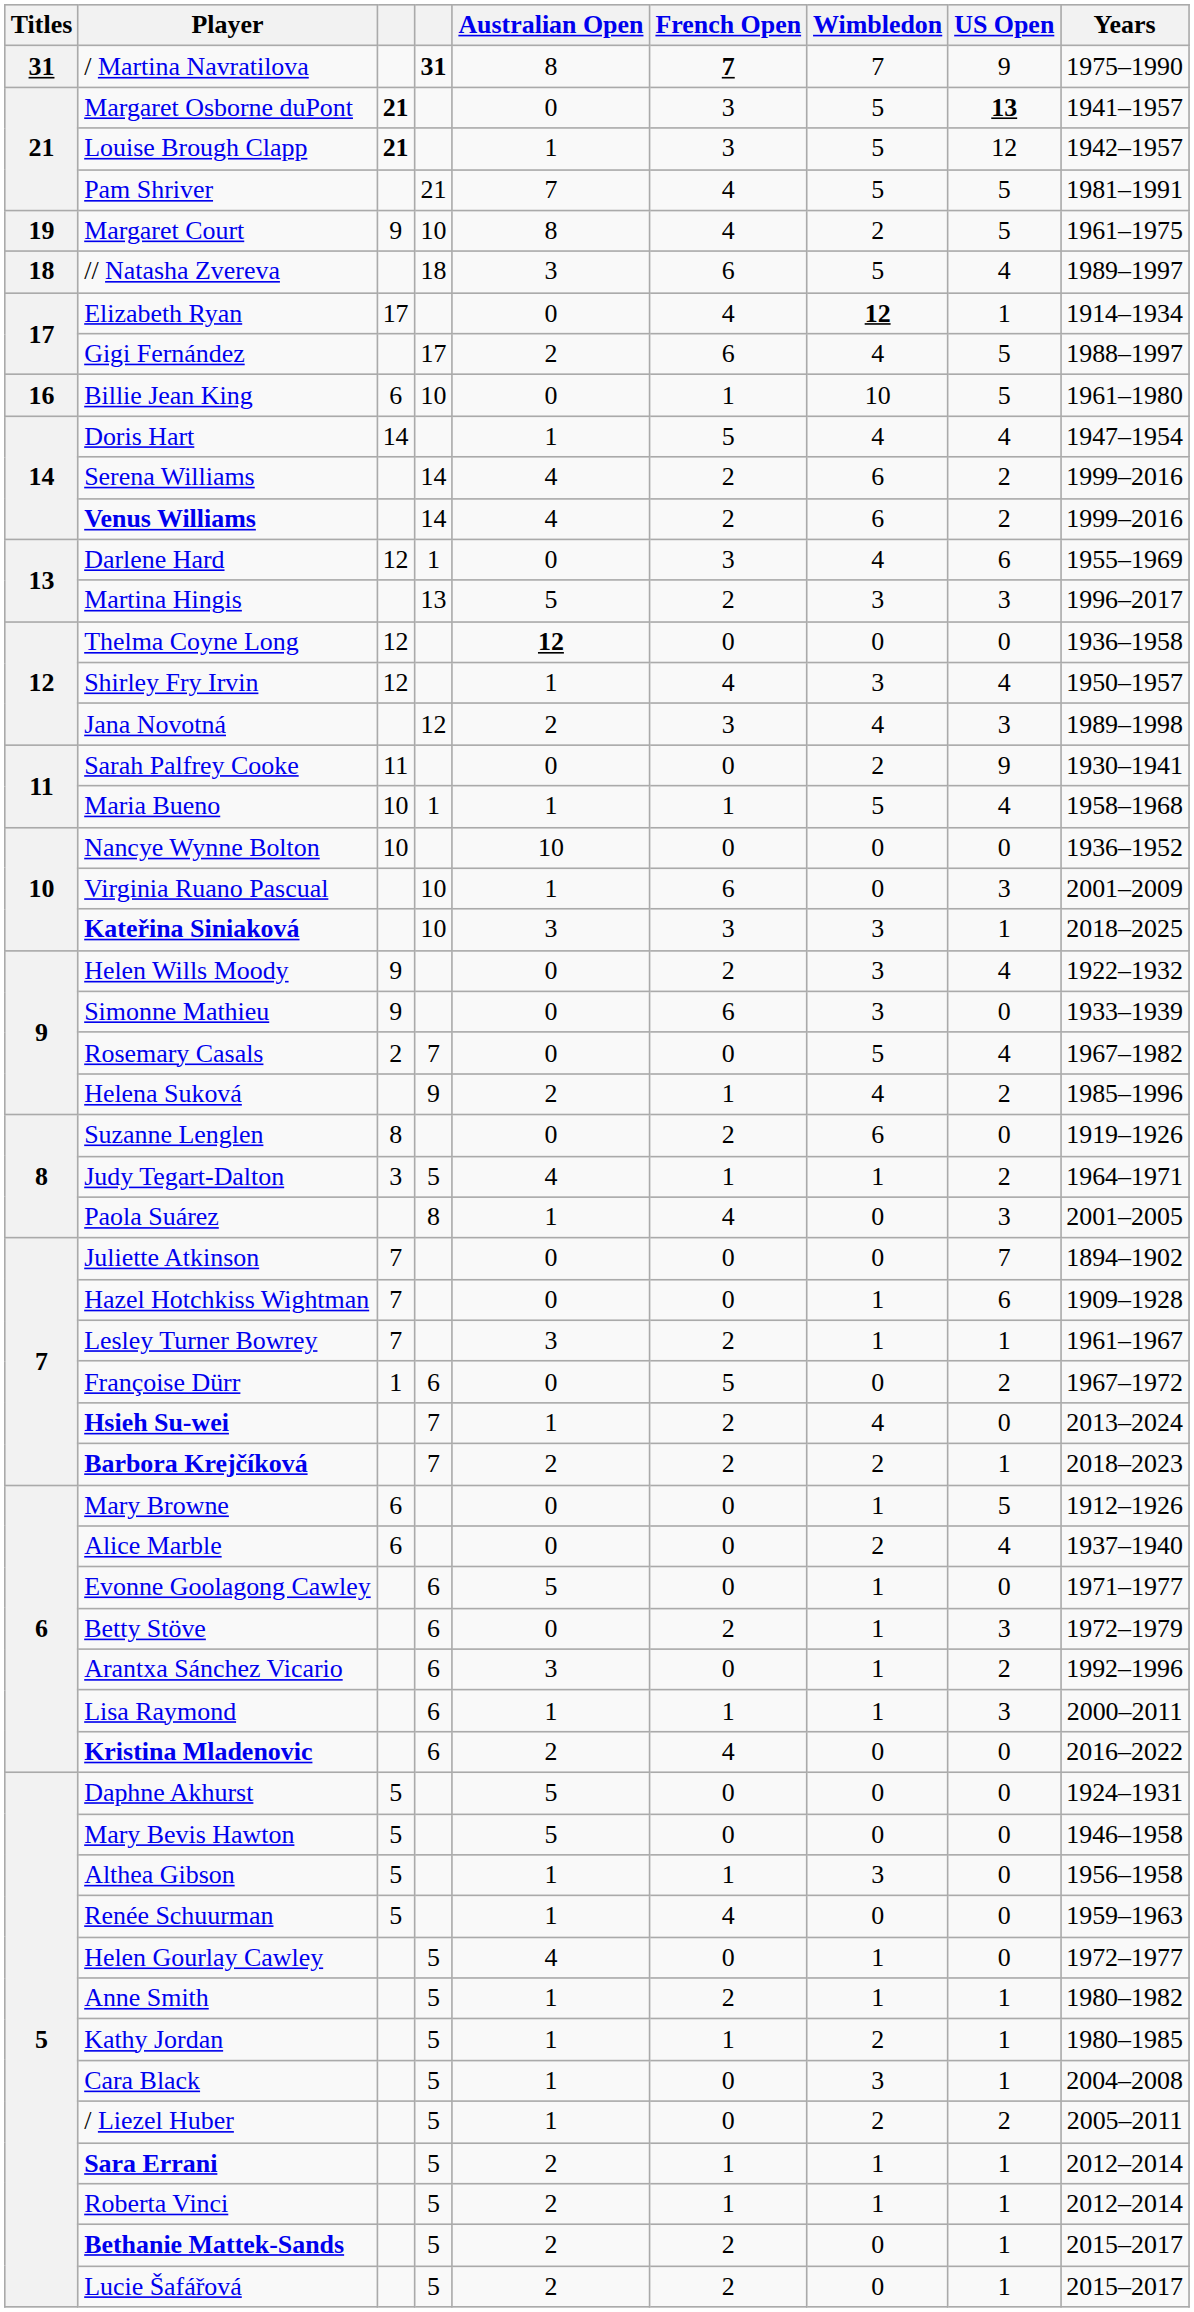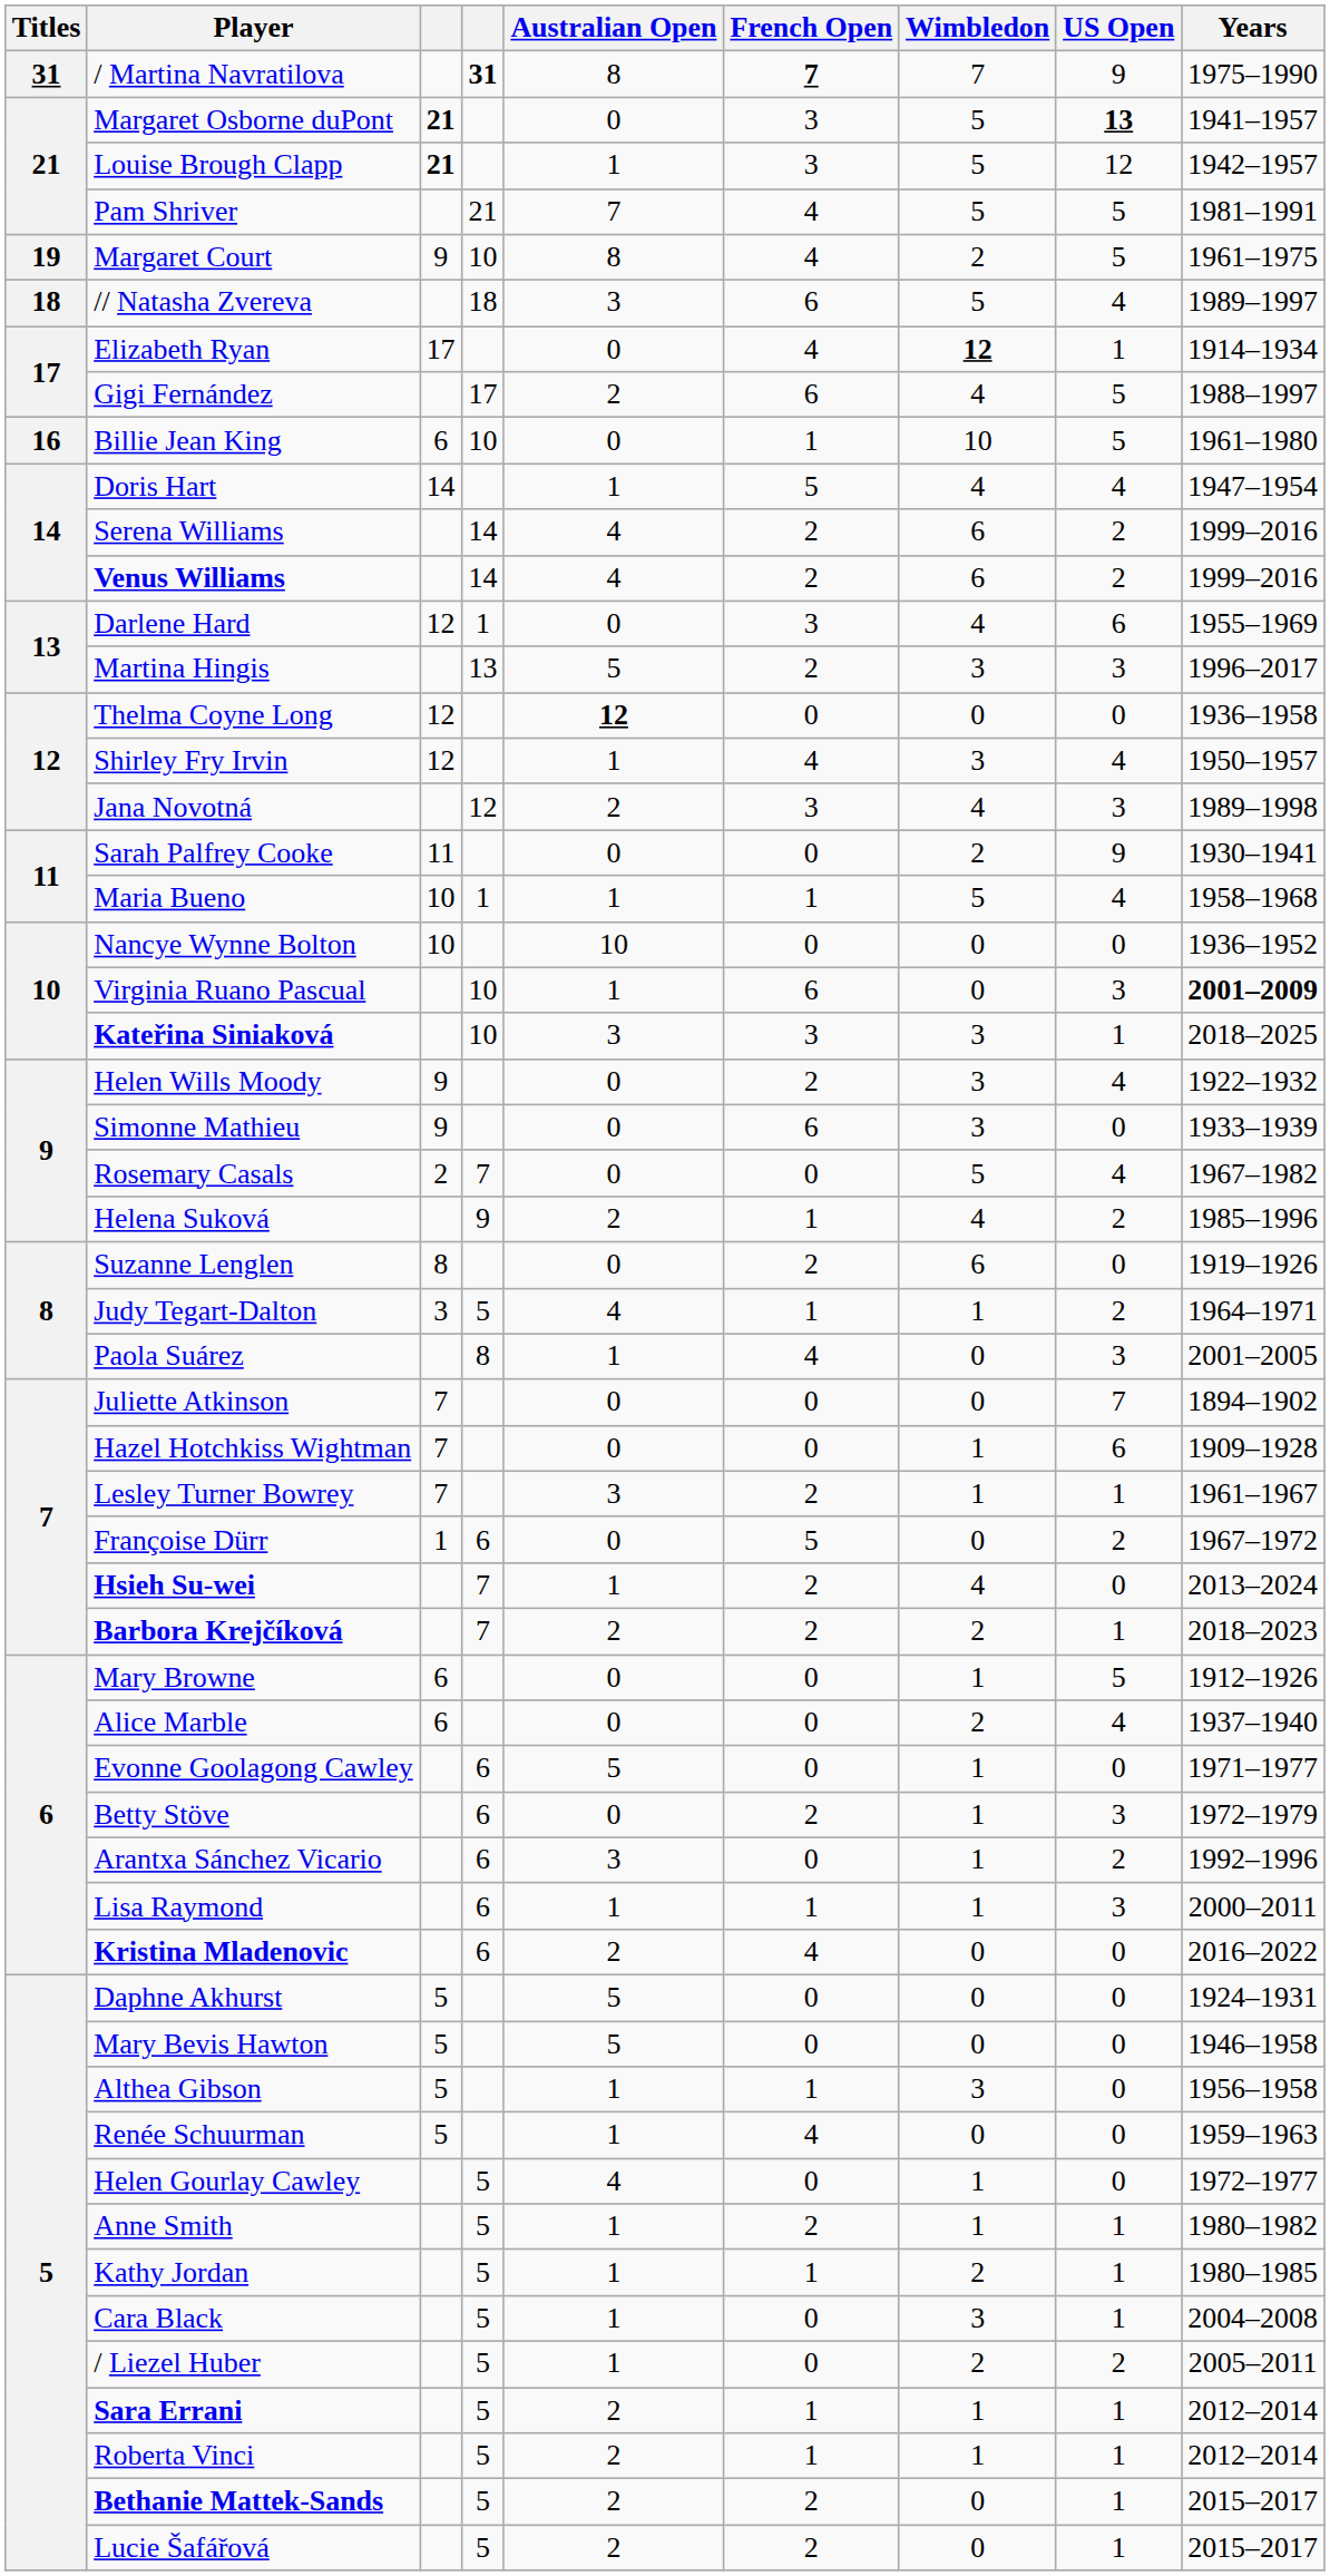Virginia Ruano Pascual | Years: normal -> bold
